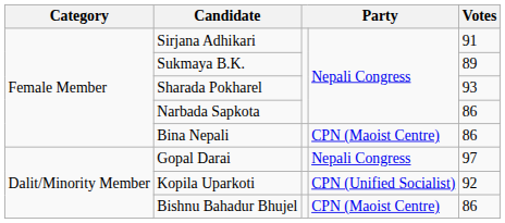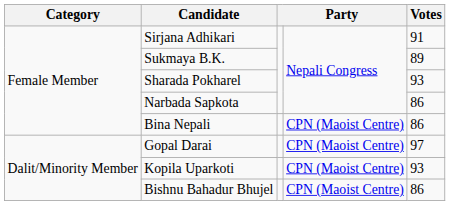Gopal Darai | column 4: Nepali Congress -> CPN (Maoist Centre)
Kopila Uparkoti | column 4: CPN (Unified Socialist) -> CPN (Maoist Centre)
Kopila Uparkoti | Votes: 92 -> 93
